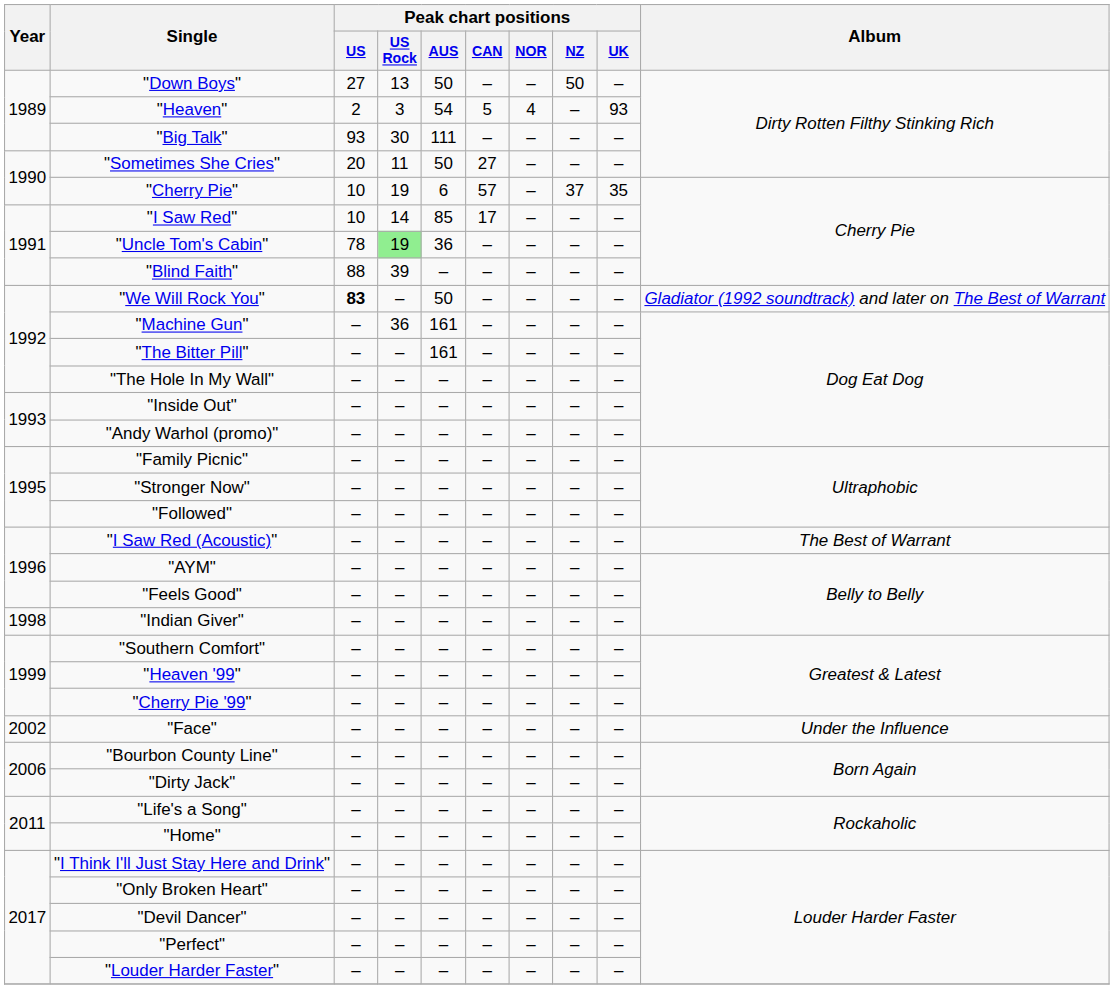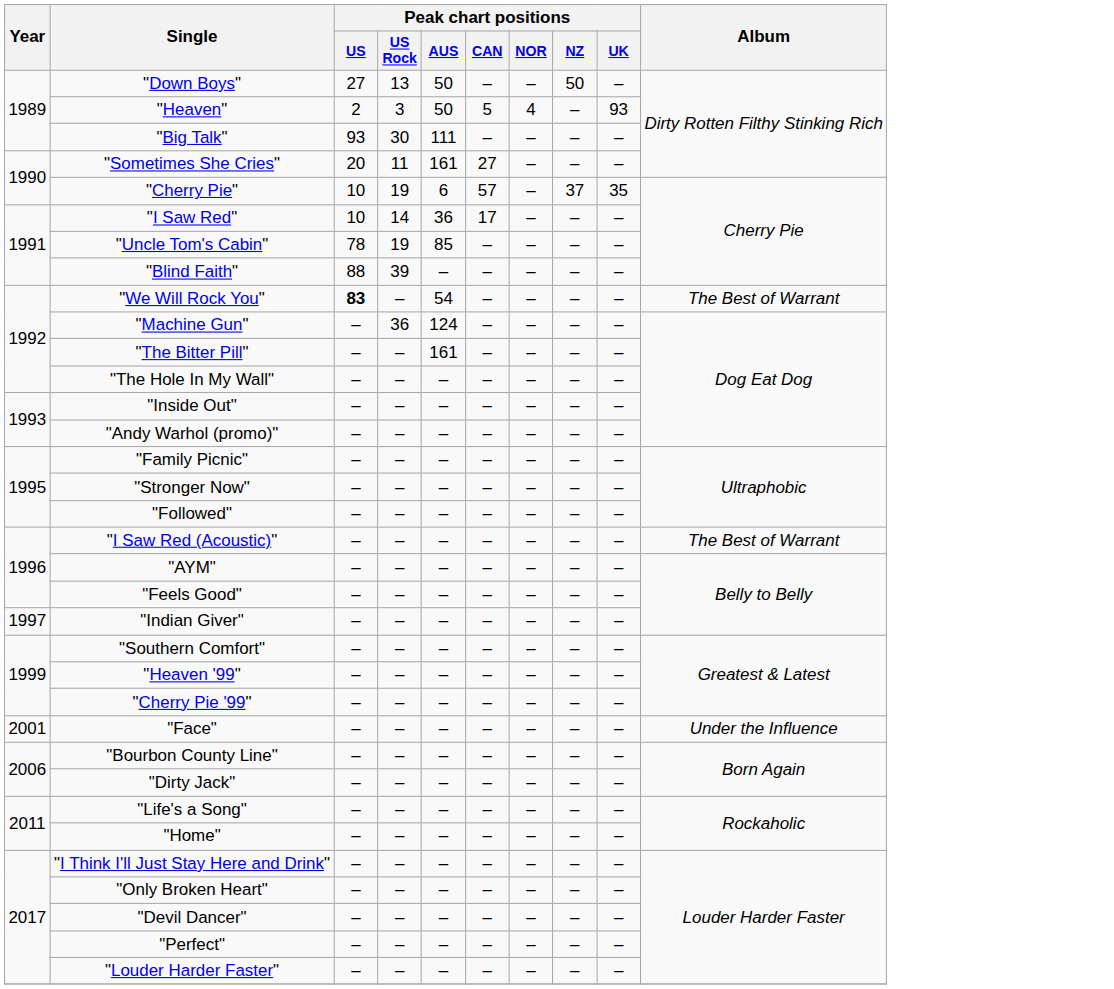"Heaven" | Peak chart positions / AUS: 54 -> 50
"Sometimes She Cries" | Peak chart positions / AUS: 50 -> 161
"I Saw Red" | Peak chart positions / AUS: 85 -> 36
"Uncle Tom's Cabin" | Peak chart positions / US Rock: lightgreen background -> no background
"Uncle Tom's Cabin" | Peak chart positions / AUS: 36 -> 85
"We Will Rock You" | Peak chart positions / AUS: 50 -> 54
"We Will Rock You" | Album: Gladiator (1992 soundtrack) and later on The Best of Warrant -> The Best of Warrant
"Machine Gun" | Peak chart positions / AUS: 161 -> 124
"Indian Giver" | Year: 1998 -> 1997
"Face" | Year: 2002 -> 2001
